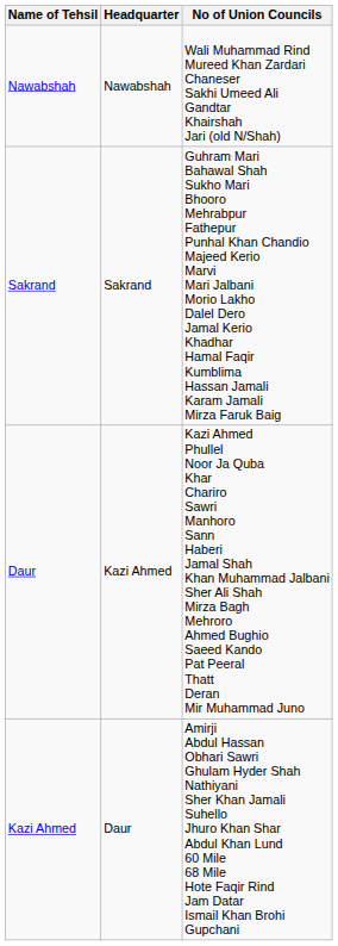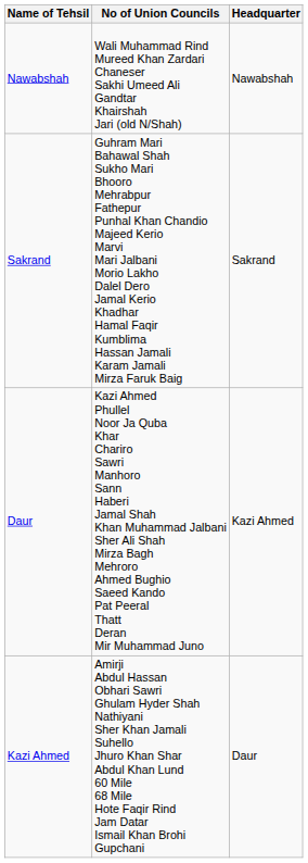columns swapped: No of Union Councils <-> Headquarter
